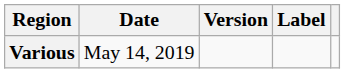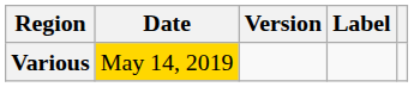Various | Date: no background -> gold background
